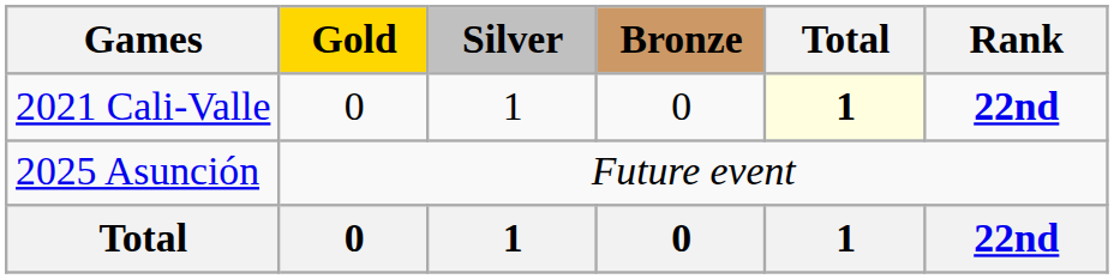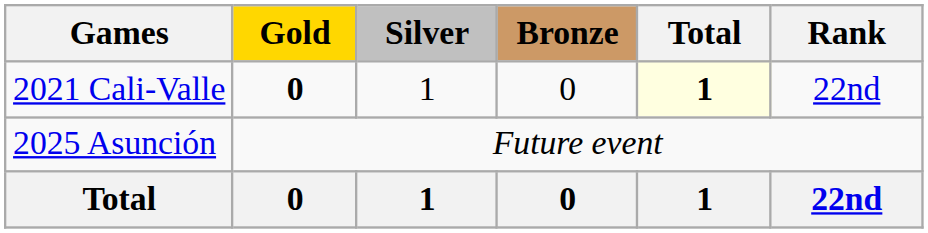2021 Cali-Valle | Gold: normal -> bold
2021 Cali-Valle | Rank: bold -> normal
